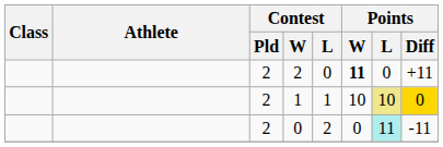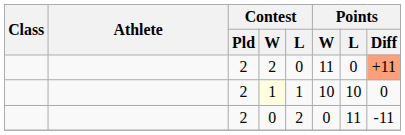row 3 | Points / W: bold -> normal
row 3 | Points / Diff: no background -> lightsalmon background
row 4 | Contest / W: no background -> lightyellow background
row 4 | Points / L: khaki background -> no background
row 4 | Points / Diff: gold background -> no background
row 5 | Points / L: paleturquoise background -> no background
